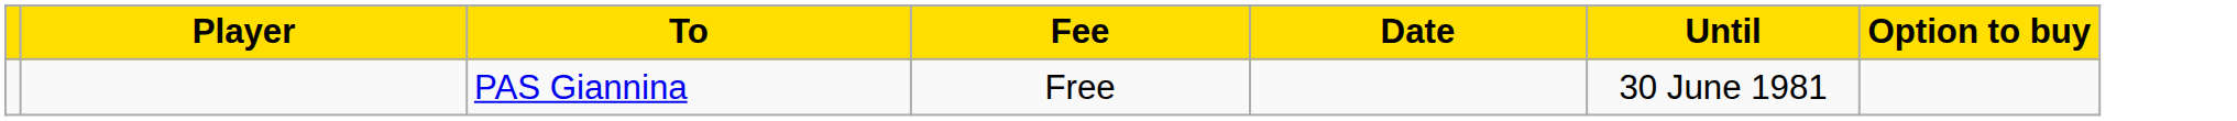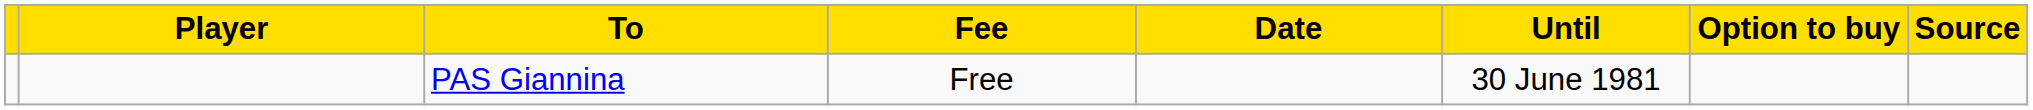+ column: Source
